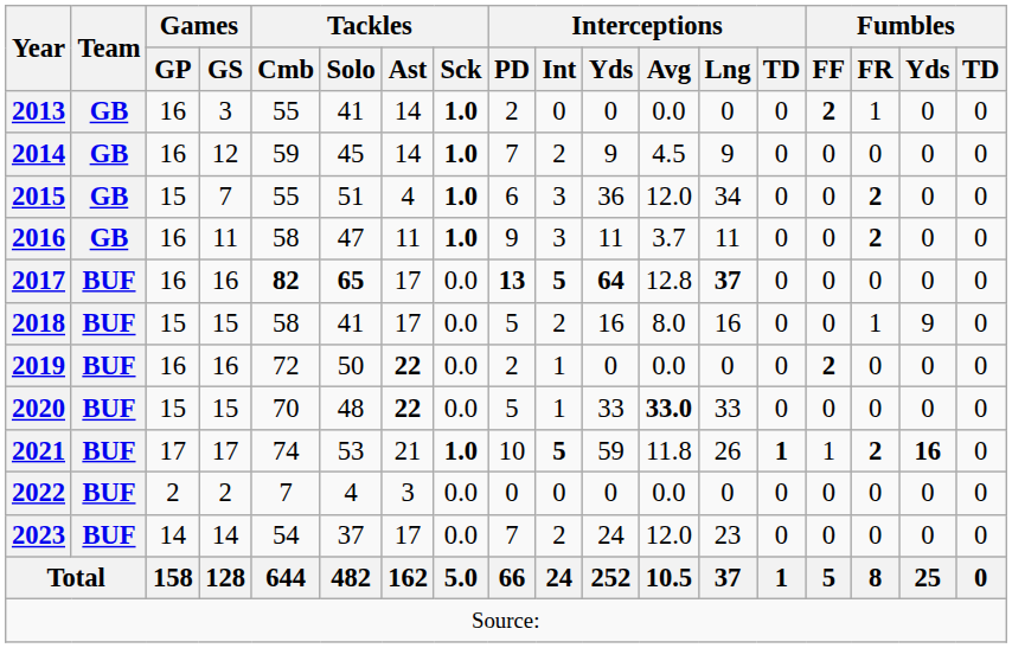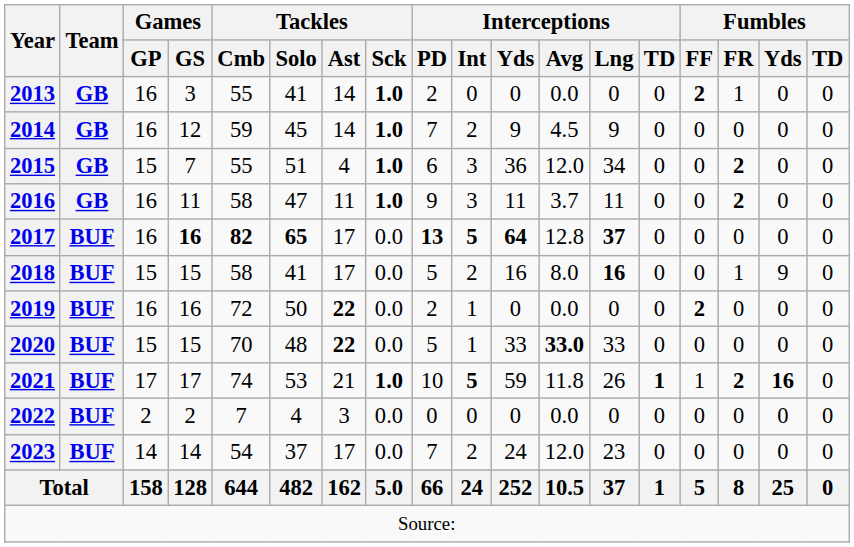2017 | Games / GS: normal -> bold
2018 | Interceptions / Lng: normal -> bold
